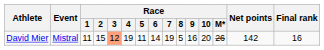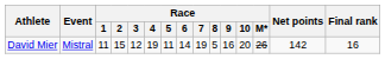David Mier | Race / 3: lightsalmon background -> no background
